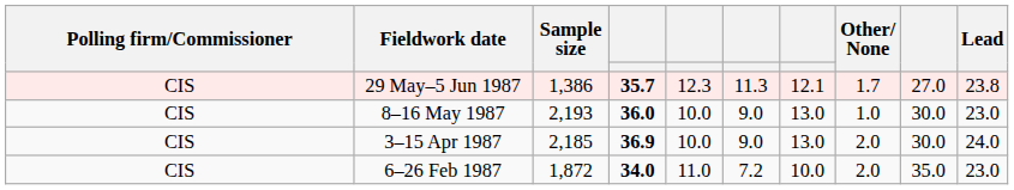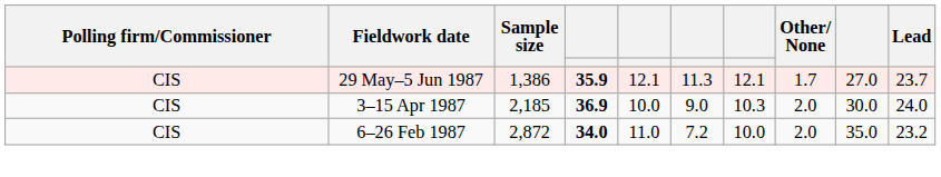29 May–5 Jun 1987 | column 4: 35.7 -> 35.9
29 May–5 Jun 1987 | column 5: 12.3 -> 12.1
29 May–5 Jun 1987 | Lead: 23.8 -> 23.7
- row: CIS | 8–16 May 1987 | 2,193 | 36.0 | 10.0 | 9.0 | 13.0 | 1.0 | 30.0 | 23.0
3–15 Apr 1987 | column 7: 13.0 -> 10.3
6–26 Feb 1987 | Sample size: 1,872 -> 2,872
6–26 Feb 1987 | Lead: 23.0 -> 23.2
